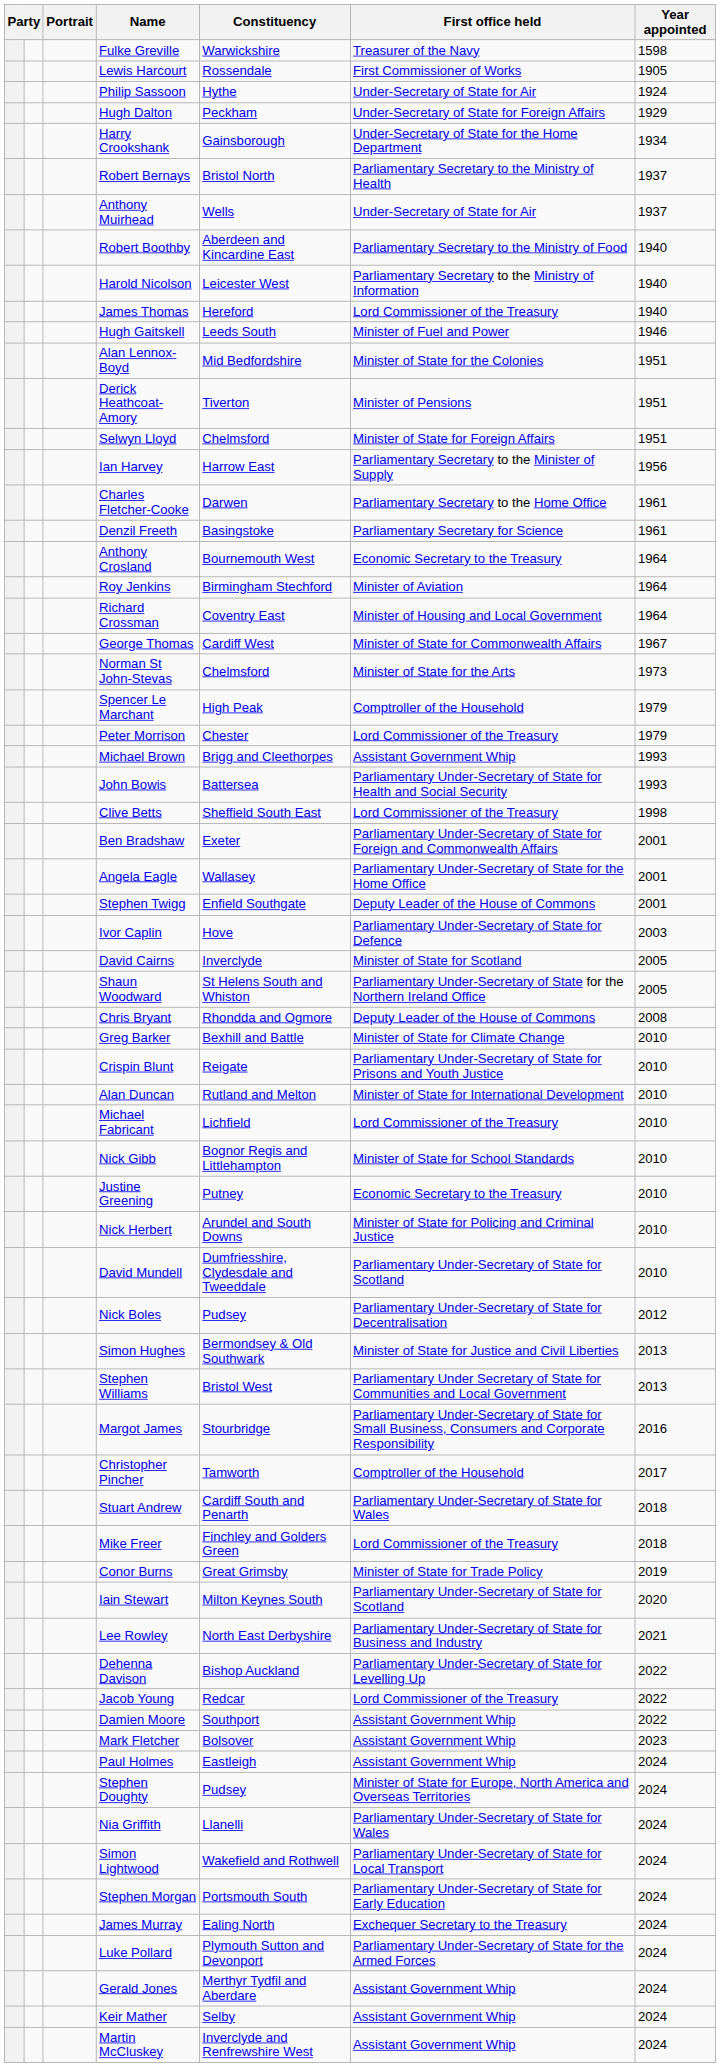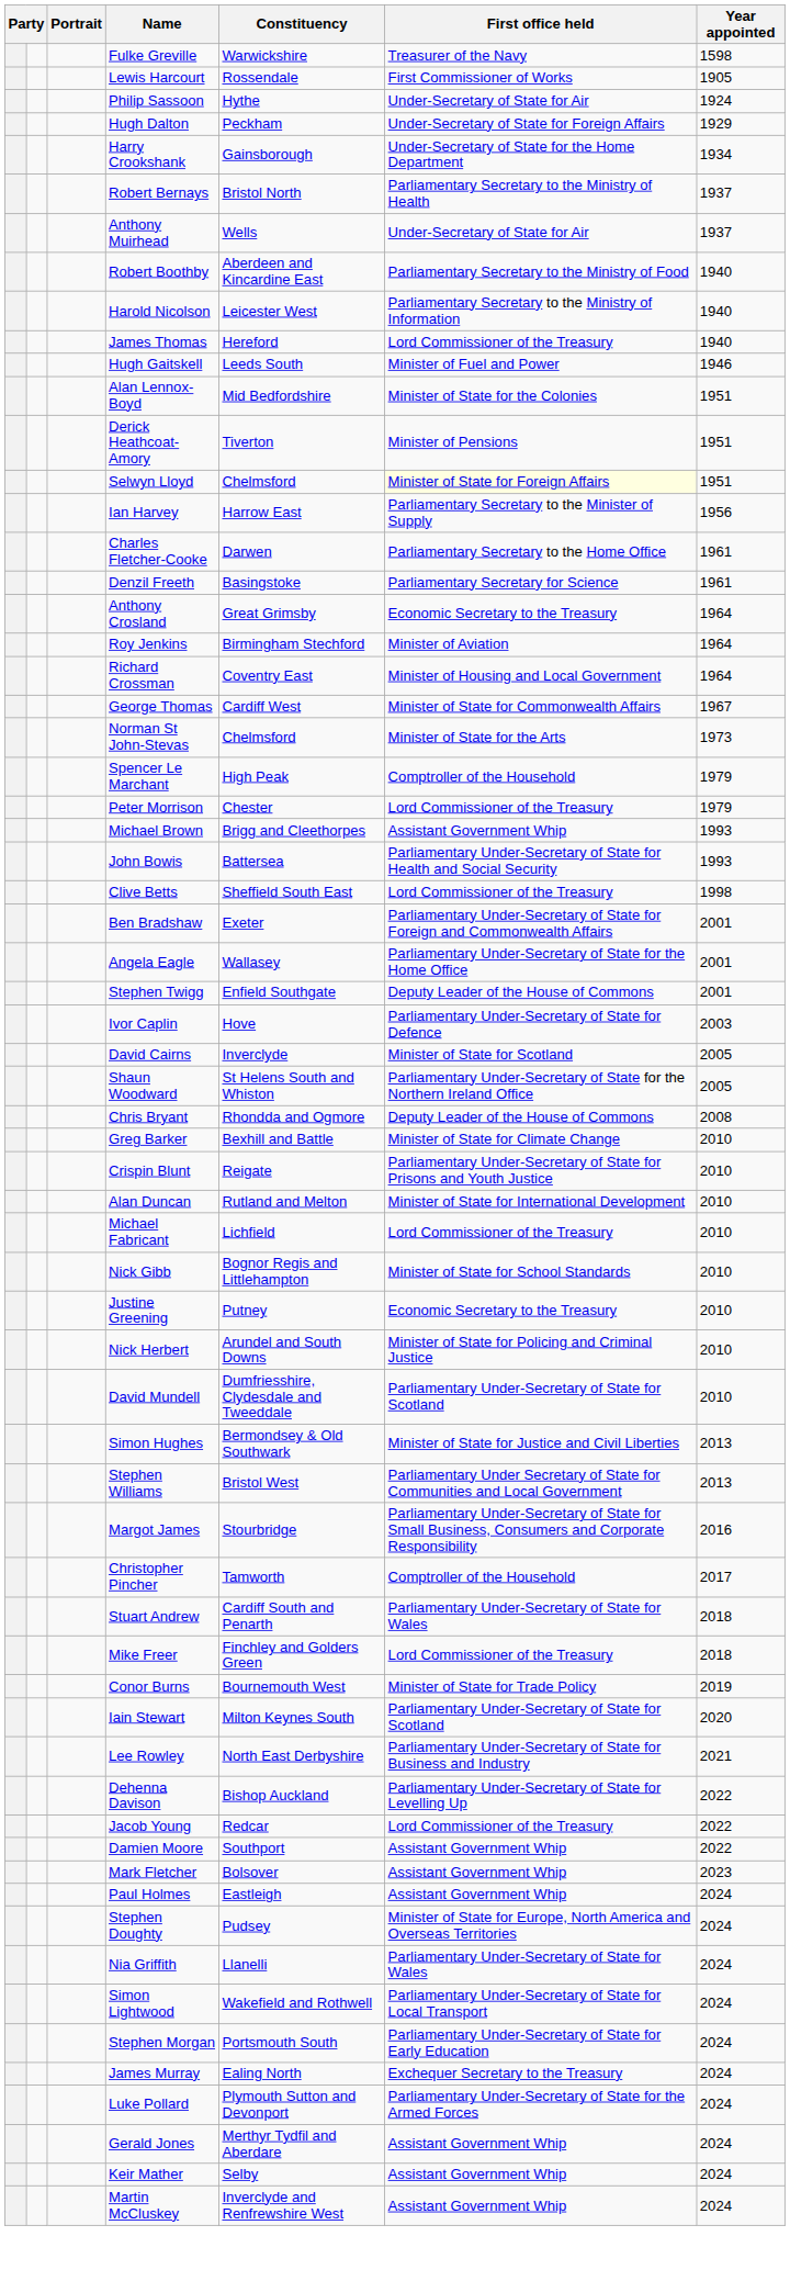Selwyn Lloyd | First office held: no background -> lightyellow background
Anthony Crosland | Constituency: Bournemouth West -> Great Grimsby
- row: Nick Boles | Pudsey | Parliamentary Under-Secretary of State for Decentralisation | 2012
Conor Burns | Constituency: Great Grimsby -> Bournemouth West
